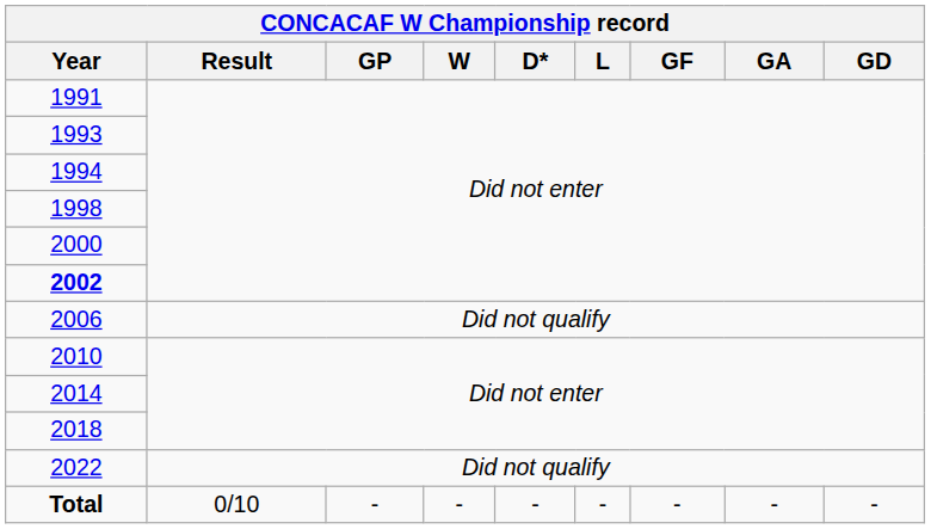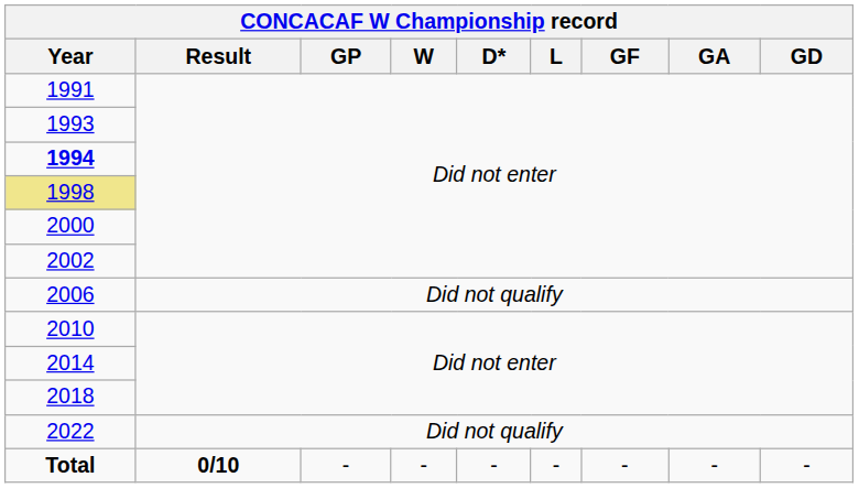1994 | Year: normal -> bold
1998 | Year: no background -> khaki background
2002 | Year: bold -> normal
Total | Result: normal -> bold
